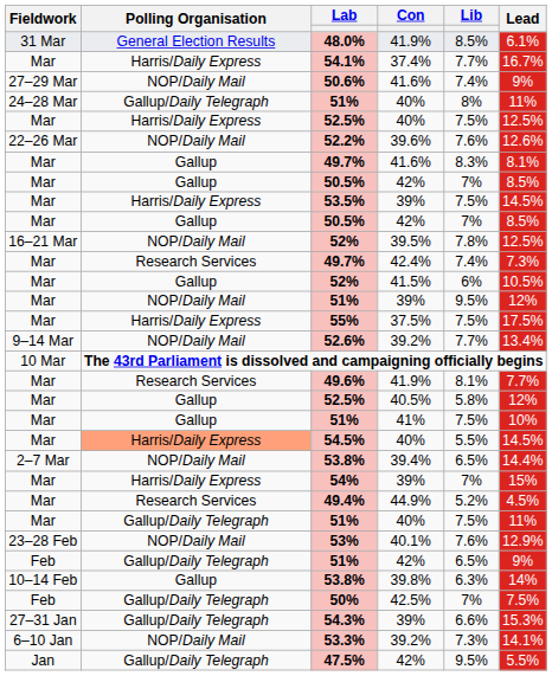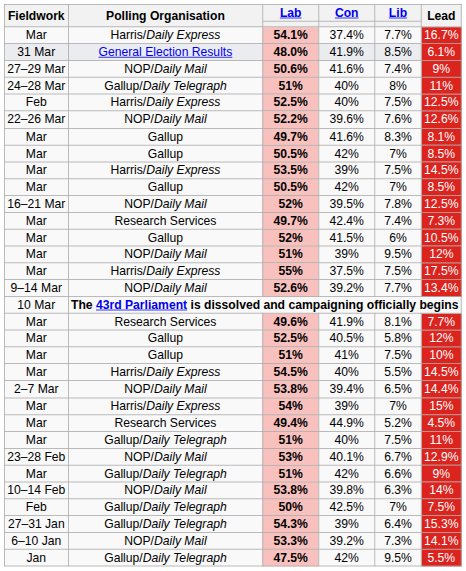rows swapped: 48.0% <-> 54.1%
52.5% / 40% | Fieldwork: Mar -> Feb
54.5% | Polling Organisation: lightsalmon background -> no background
53% | Lib: 7.6% -> 6.7%
51% / 42% | Fieldwork: Feb -> Mar
51% / 42% | Lib: 6.5% -> 6.6%
53.8% / 39.8% | Polling Organisation: Gallup -> NOP/Daily Mail
54.3% | Lib: 6.6% -> 6.4%
